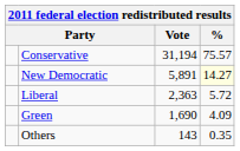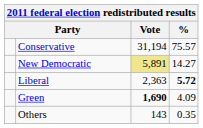New Democratic | Vote: no background -> khaki background
New Democratic | %: lightyellow background -> no background
Liberal | %: normal -> bold
Green | Vote: normal -> bold
